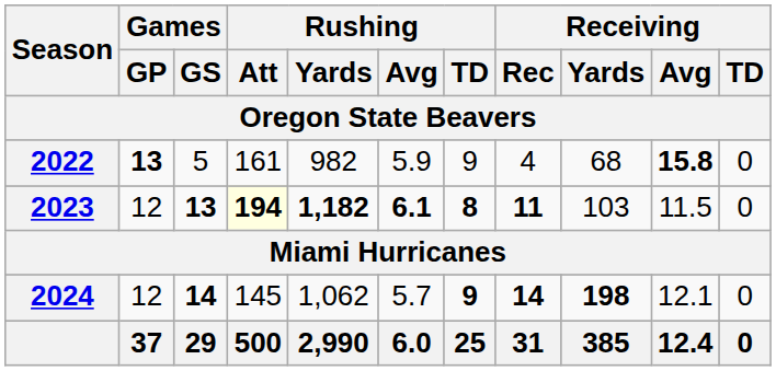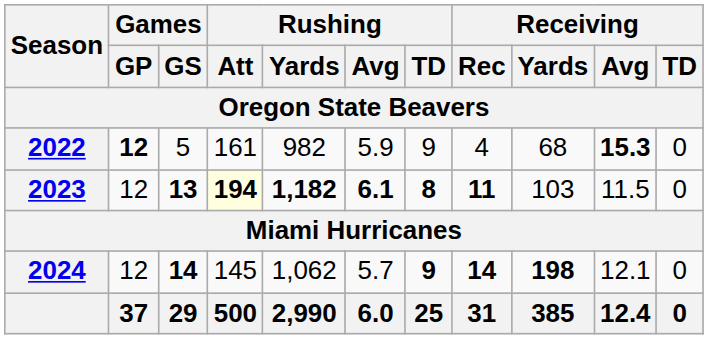2022 | Games / GP / Oregon State Beavers: 13 -> 12
2022 | Receiving / Avg / Oregon State Beavers: 15.8 -> 15.3
